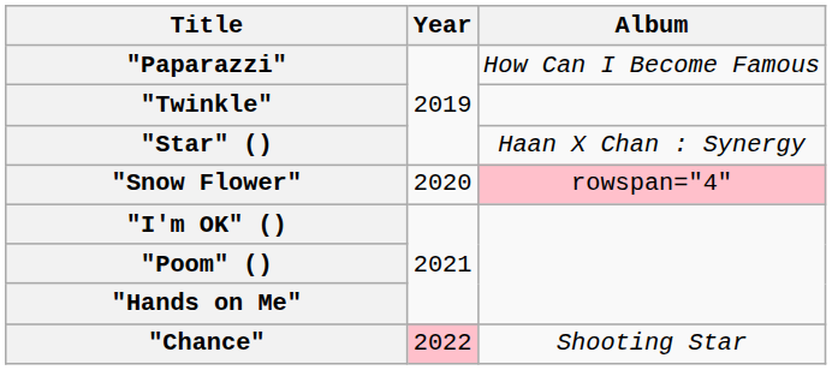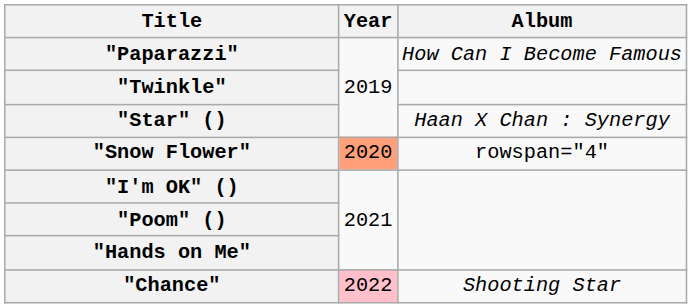"Snow Flower" | Year: no background -> lightsalmon background
"Snow Flower" | Album: pink background -> no background
